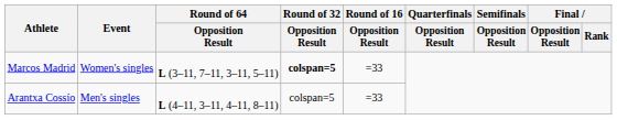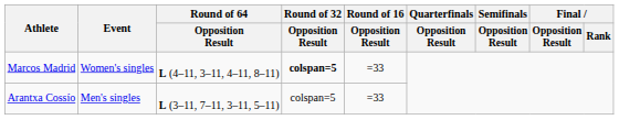Marcos Madrid | Round of 64 / Opposition Result: L (3–11, 7–11, 3–11, 5–11) -> L (4–11, 3–11, 4–11, 8–11)
Arantxa Cossío | Round of 64 / Opposition Result: L (4–11, 3–11, 4–11, 8–11) -> L (3–11, 7–11, 3–11, 5–11)
